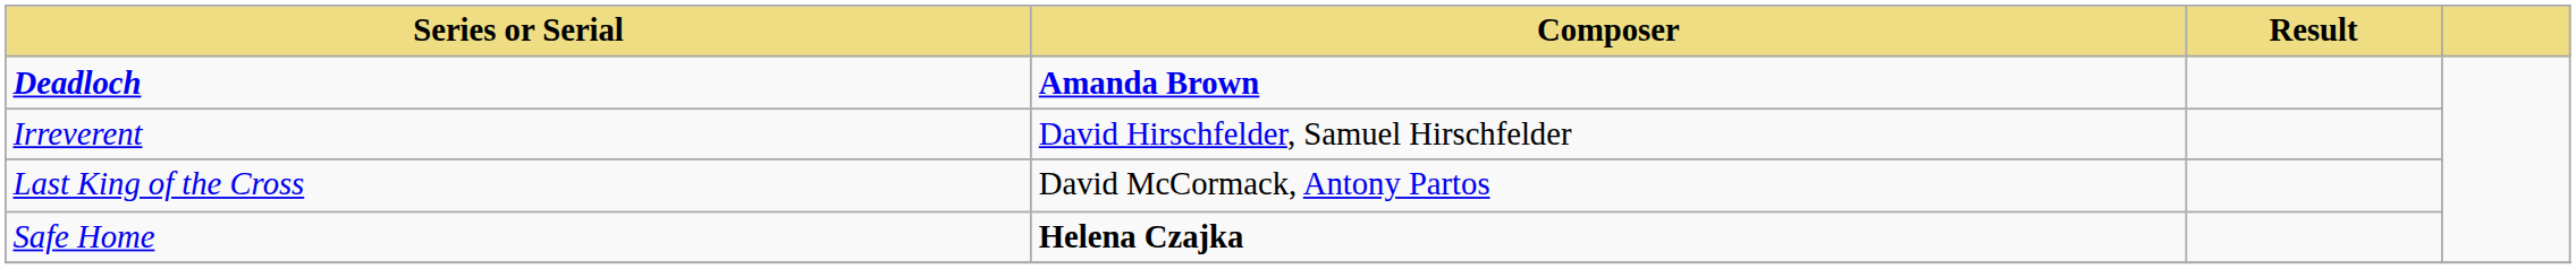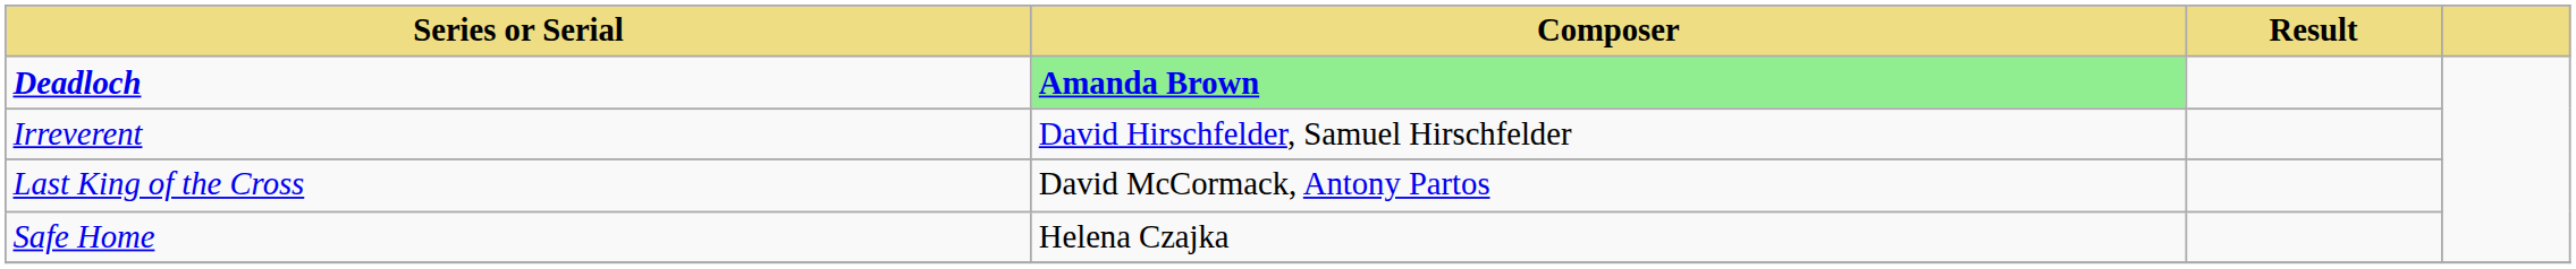Deadloch | Composer: no background -> lightgreen background
Safe Home | Composer: bold -> normal
